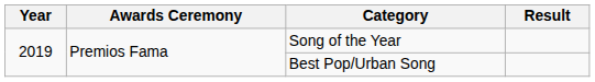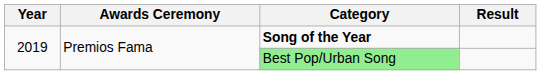Song of the Year | Category: normal -> bold
Best Pop/Urban Song | Category: no background -> lightgreen background
